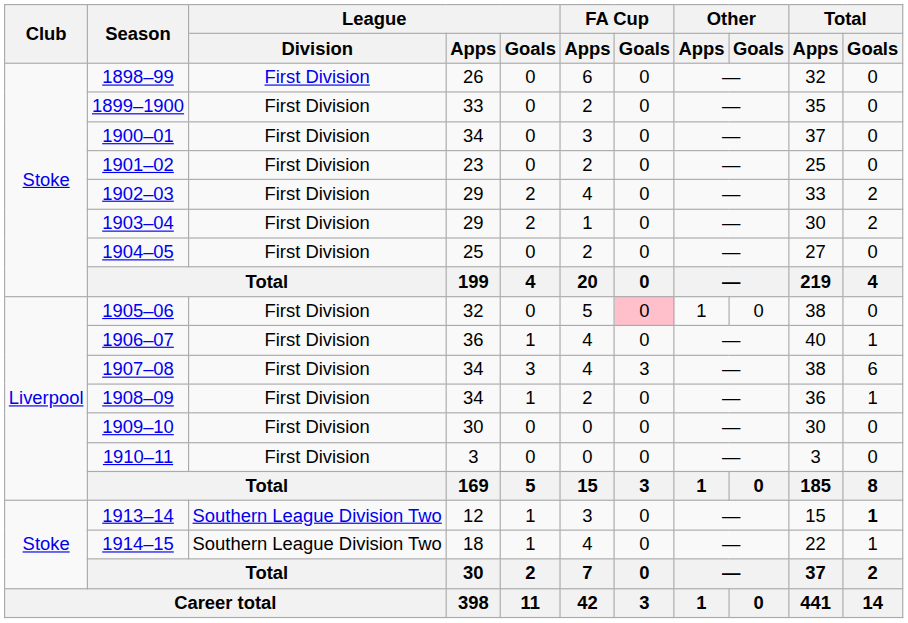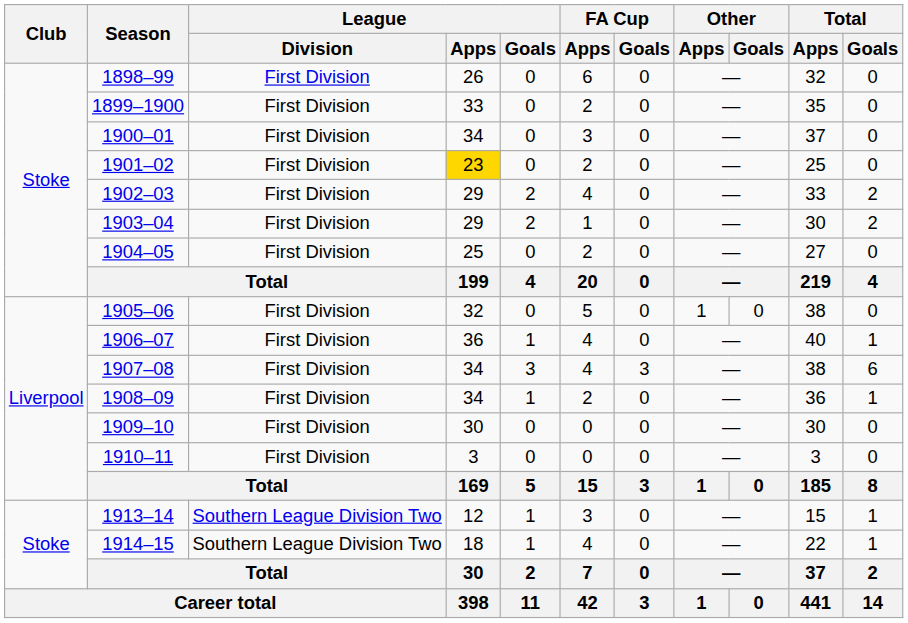1901–02 | League / Apps: no background -> gold background
1905–06 | FA Cup / Goals: pink background -> no background
1913–14 | Total / Goals: bold -> normal
